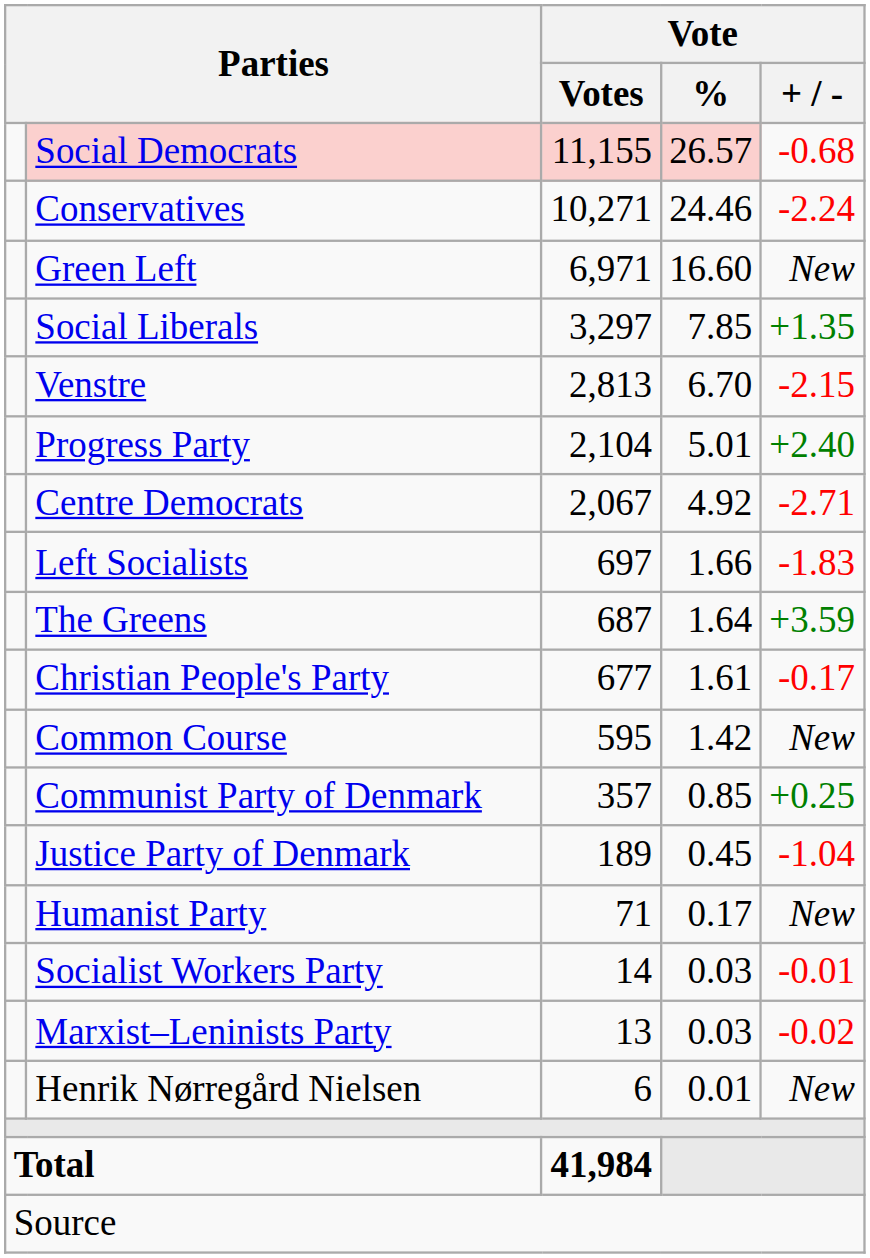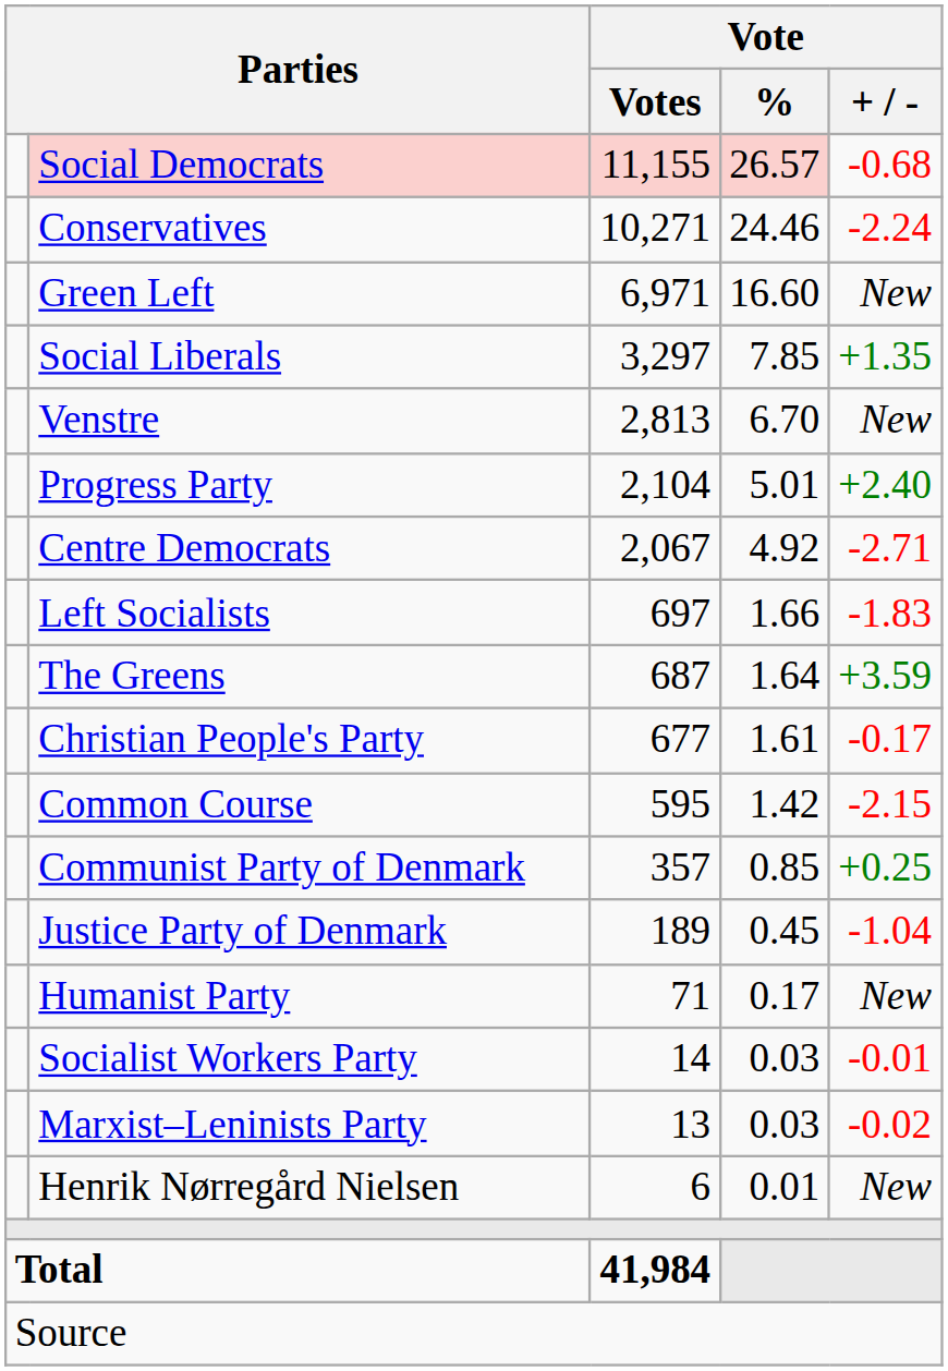Venstre | Vote / + / -: -2.15 -> New
Common Course | Vote / + / -: New -> -2.15
